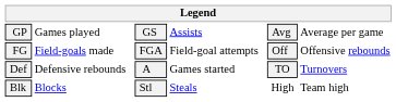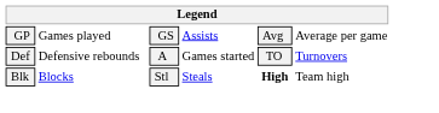- row: FG | Field-goals made | FGA | Field-goal attempts | Off | Offensive rebounds
Blk | column 5: normal -> bold
